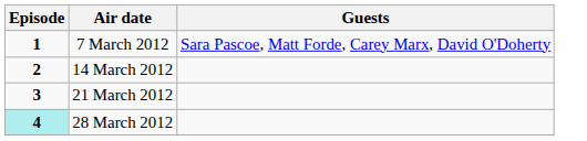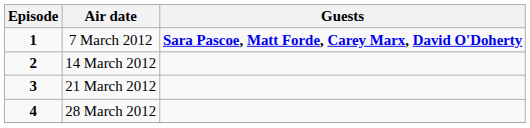7 March 2012 | Guests: normal -> bold
28 March 2012 | Episode: paleturquoise background -> no background
